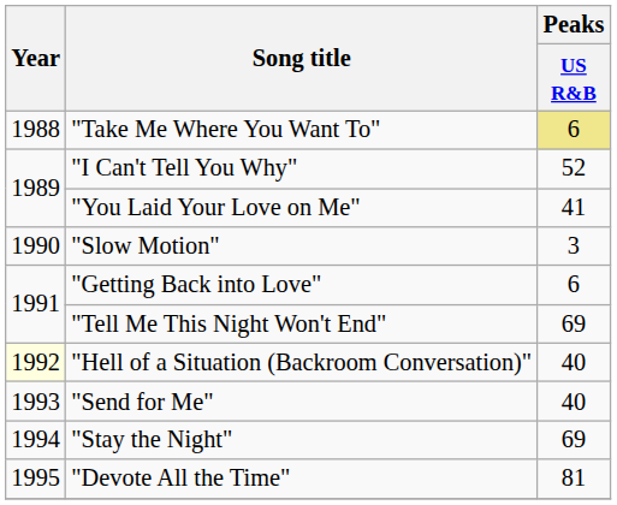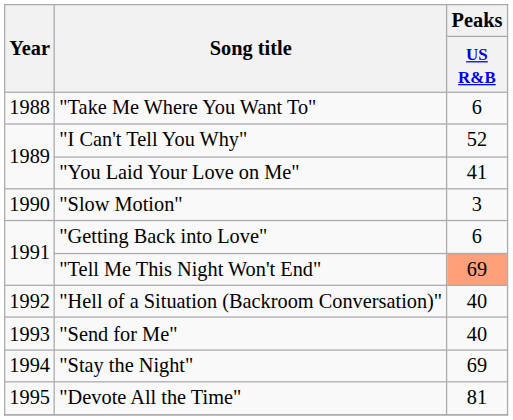"Take Me Where You Want To" | Peaks / US R&B: khaki background -> no background
"Tell Me This Night Won't End" | Peaks / US R&B: no background -> lightsalmon background
"Hell of a Situation (Backroom Conversation)" | Year: lightyellow background -> no background
